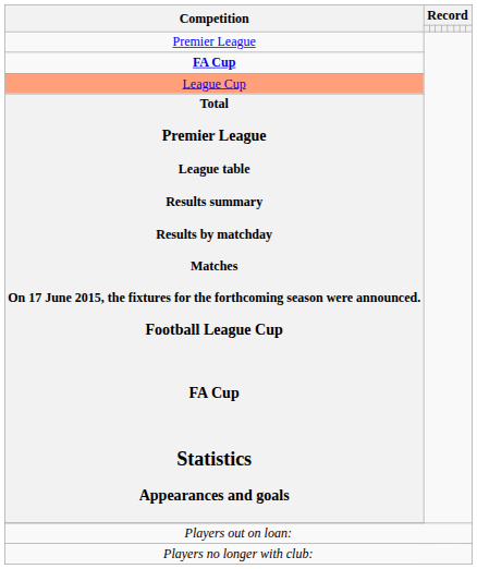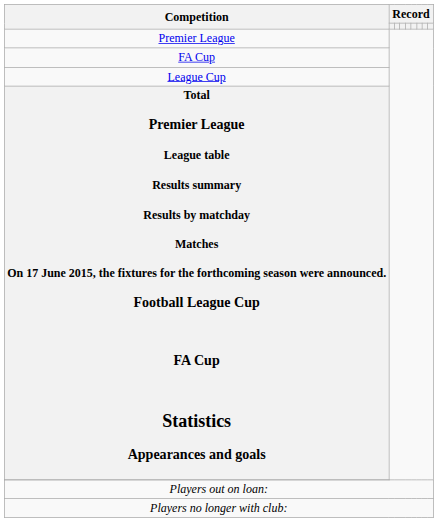FA Cup | Competition: bold -> normal
League Cup | Competition: lightsalmon background -> no background
